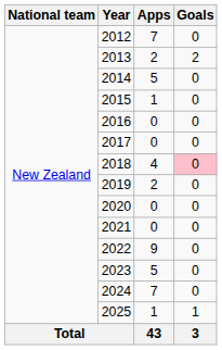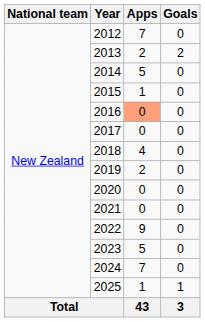2016 | Apps: no background -> lightsalmon background
2018 | Goals: pink background -> no background
